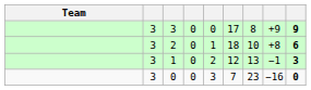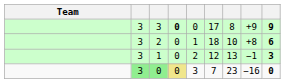row 2 | column 4: normal -> bold
row 5 | column 2: no background -> lightgreen background
row 5 | column 3: no background -> lightgreen background
row 5 | column 4: no background -> khaki background
